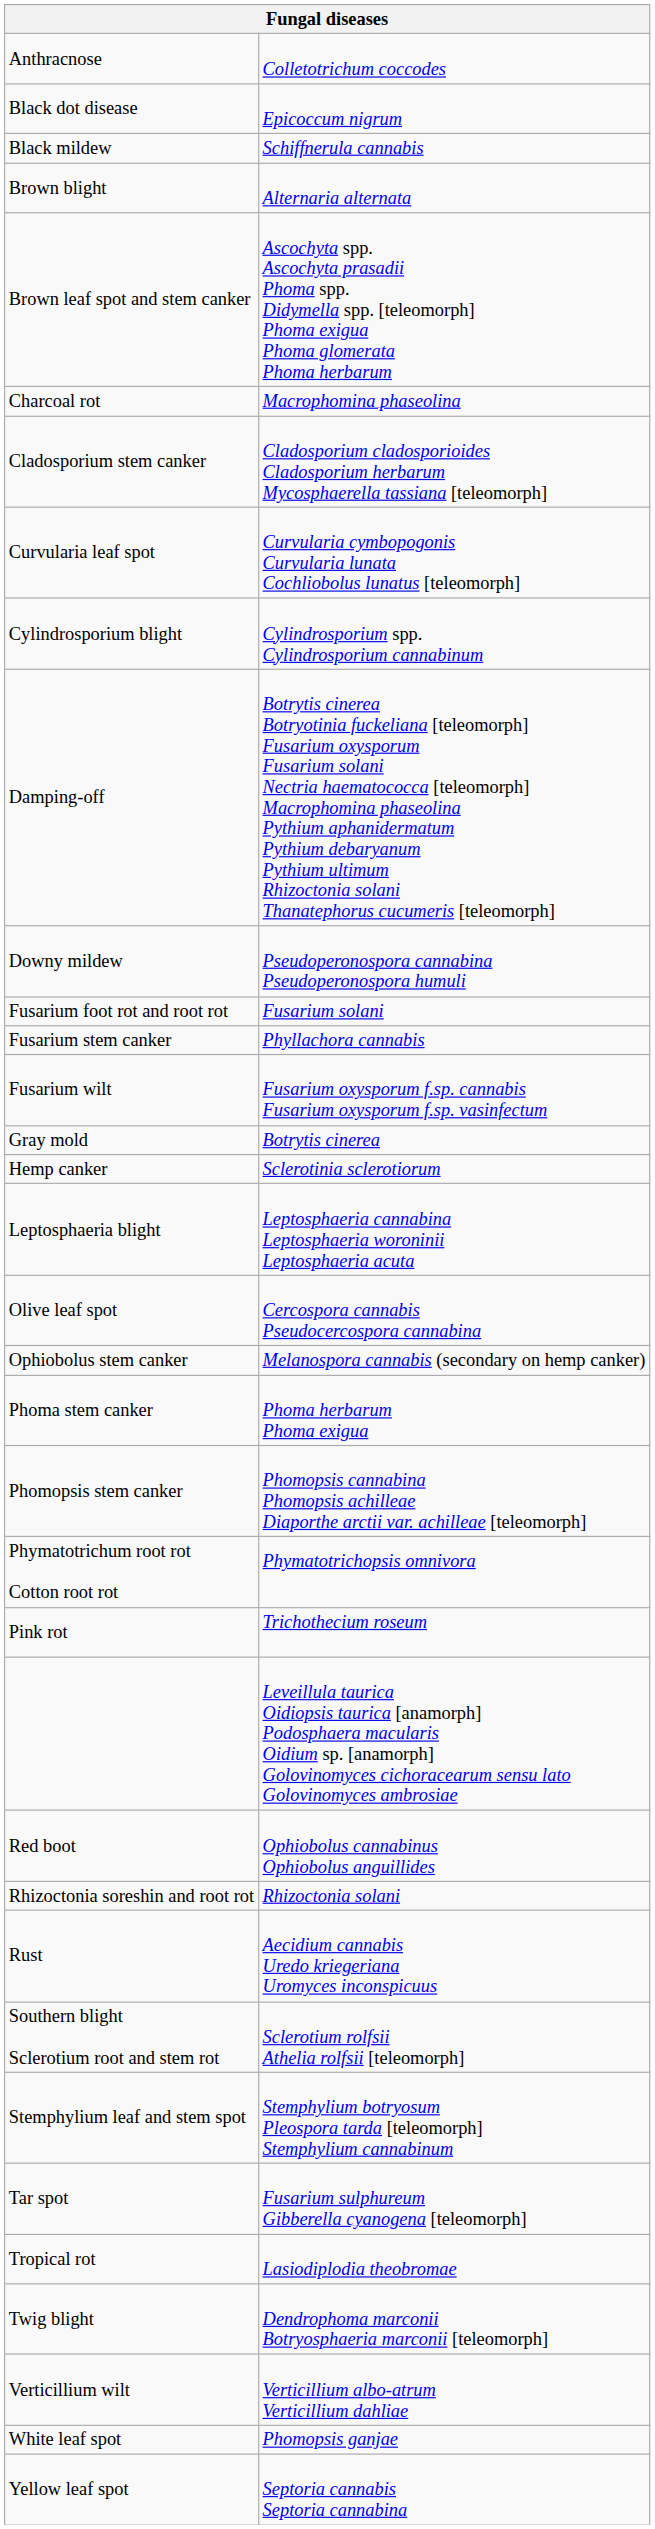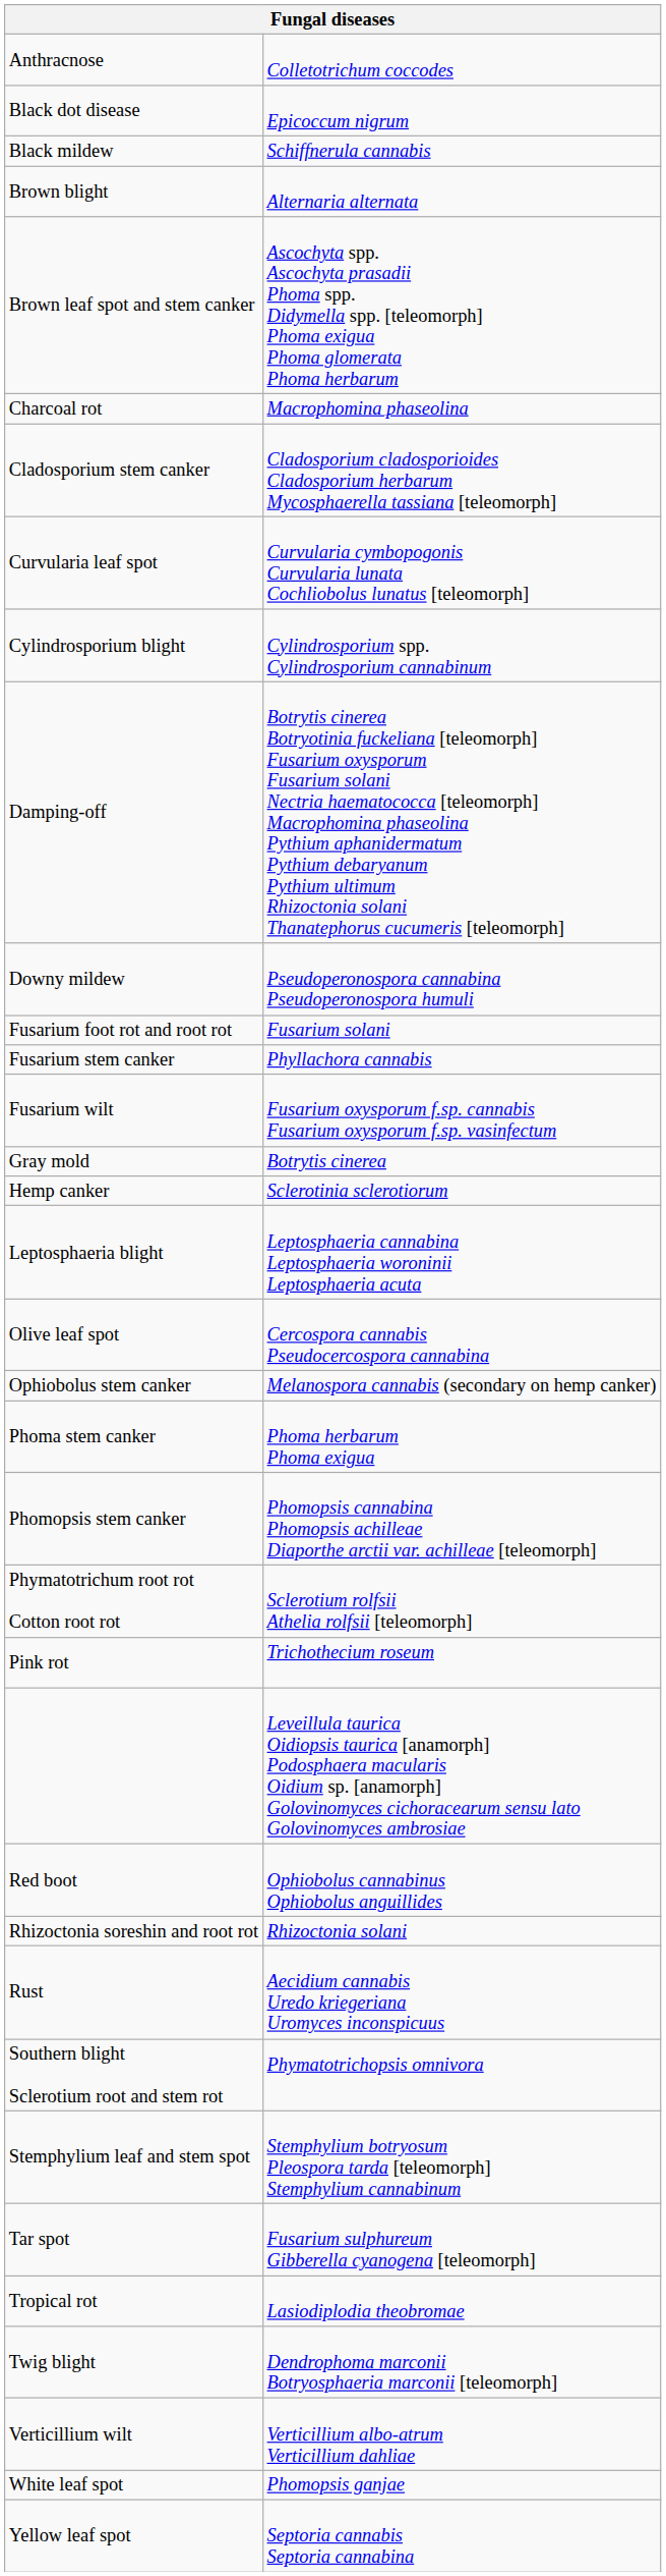row 23 | column 2: Phymatotrichopsis omnivora -> Sclerotium rolfsii Athelia rolfsii [teleomorph]
row 29 | column 2: Sclerotium rolfsii Athelia rolfsii [teleomorph] -> Phymatotrichopsis omnivora
